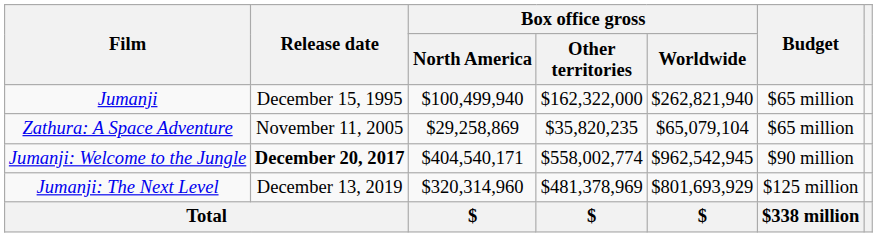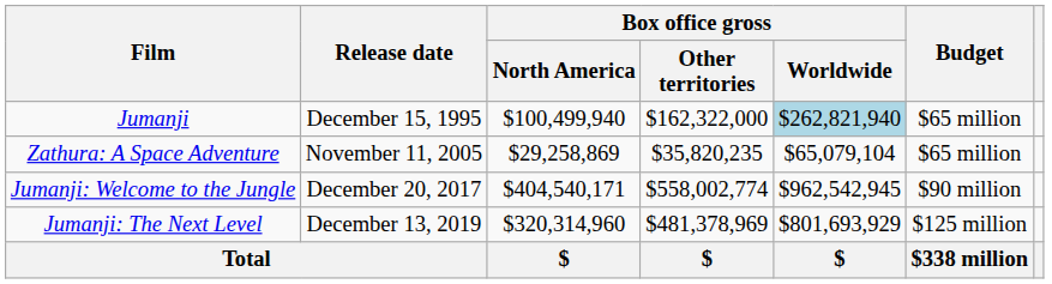Jumanji | Box office gross / Worldwide: no background -> lightblue background
Jumanji: Welcome to the Jungle | Release date: bold -> normal
